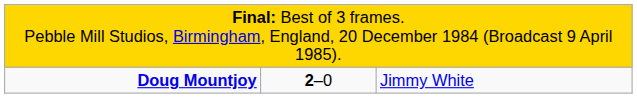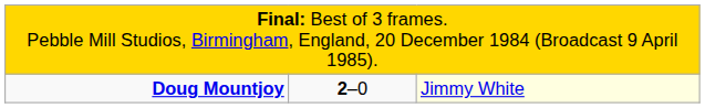Doug Mountjoy | column 3: no background -> lightyellow background
